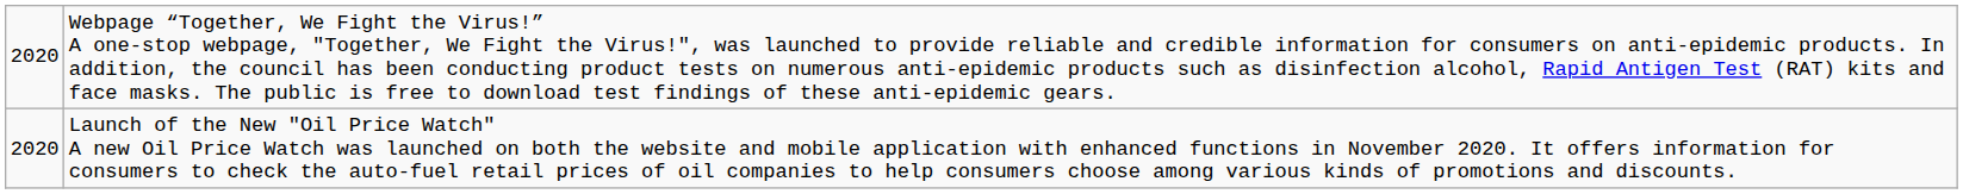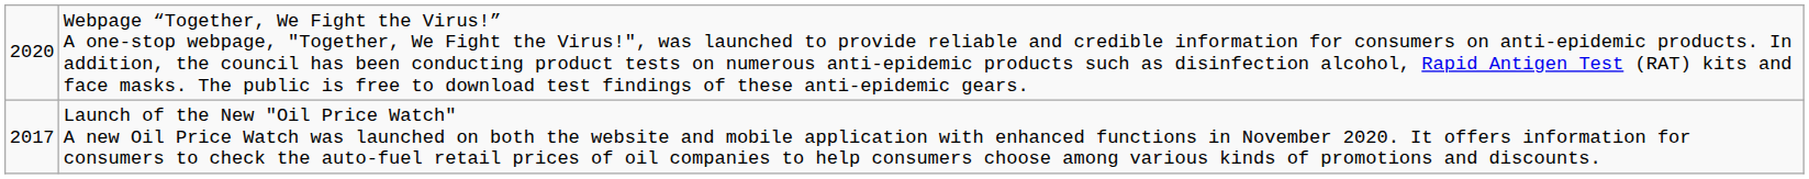row 2 | column 1: 2020 -> 2017
